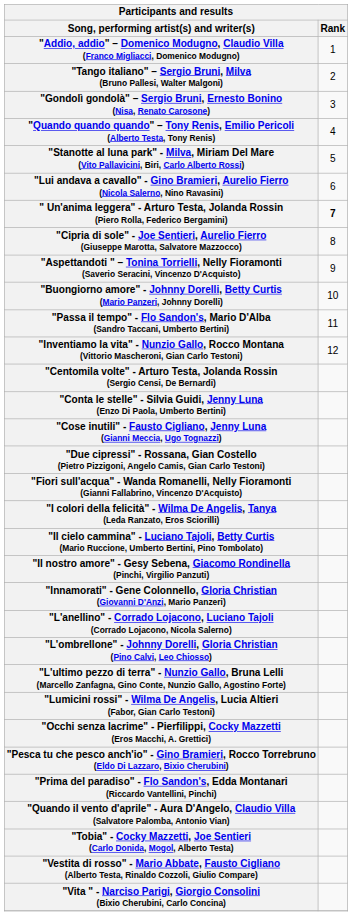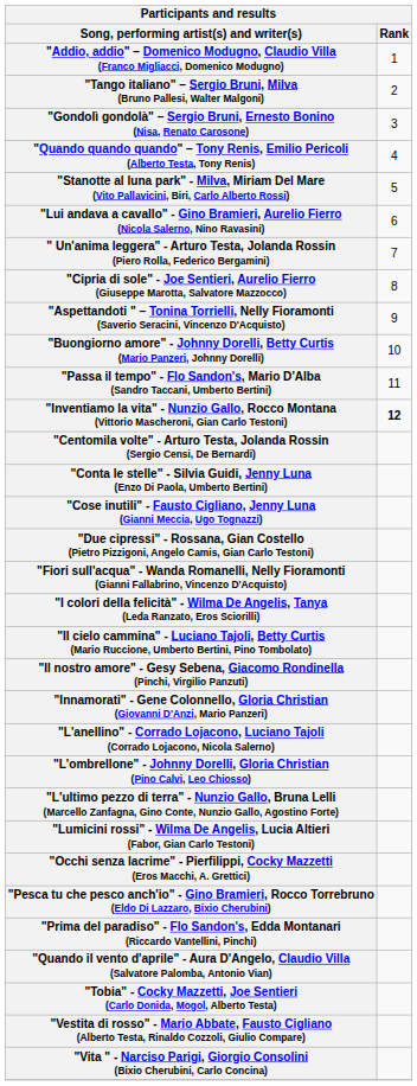row 9 | Rank: bold -> normal
row 14 | Rank: normal -> bold
